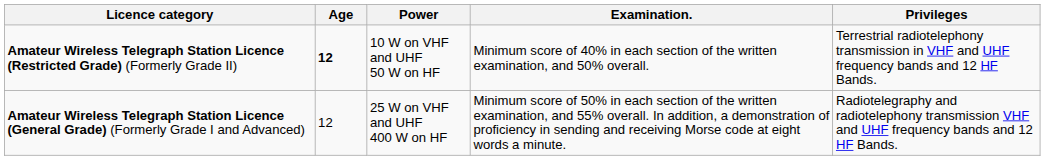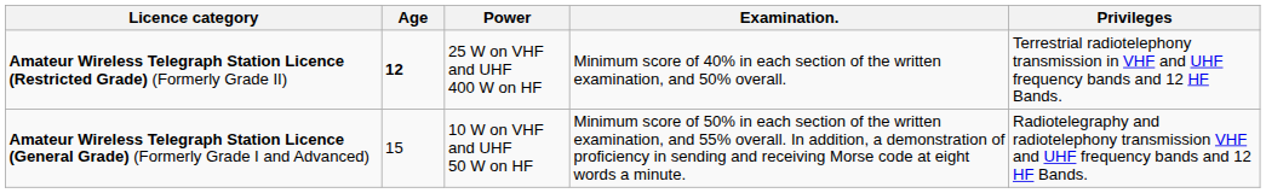row 2 | Power: 10 W on VHF and UHF 50 W on HF -> 25 W on VHF and UHF 400 W on HF
row 3 | Age: 12 -> 15
row 3 | Power: 25 W on VHF and UHF 400 W on HF -> 10 W on VHF and UHF 50 W on HF
